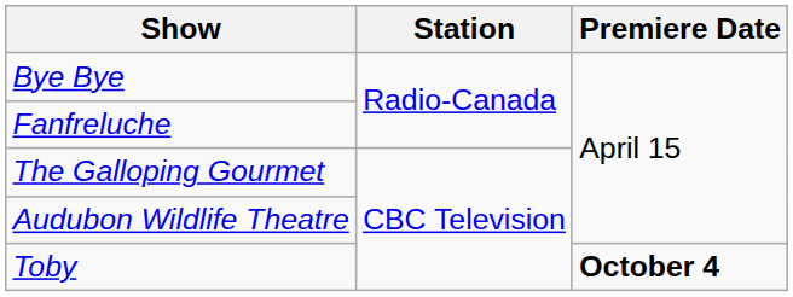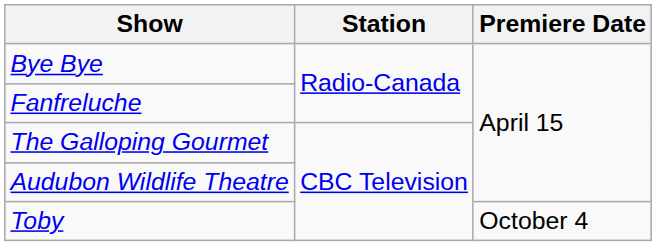Toby | Premiere Date: bold -> normal
